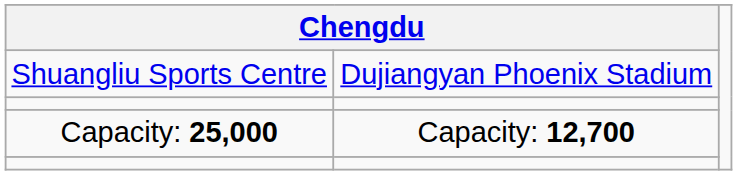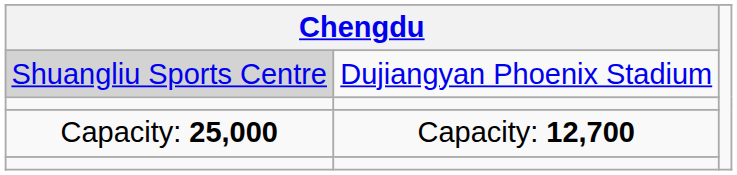Shuangliu Sports Centre | column 1: no background -> lightgrey background
